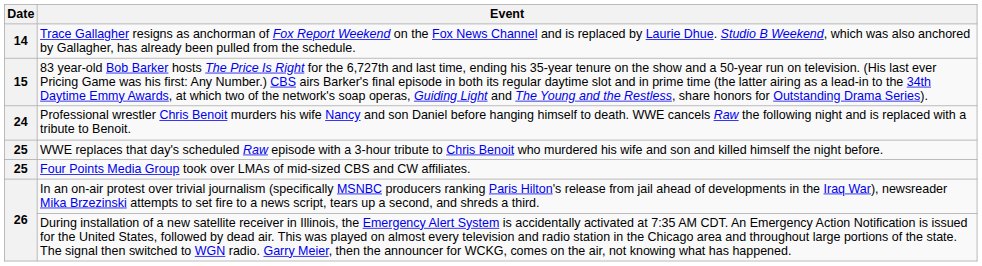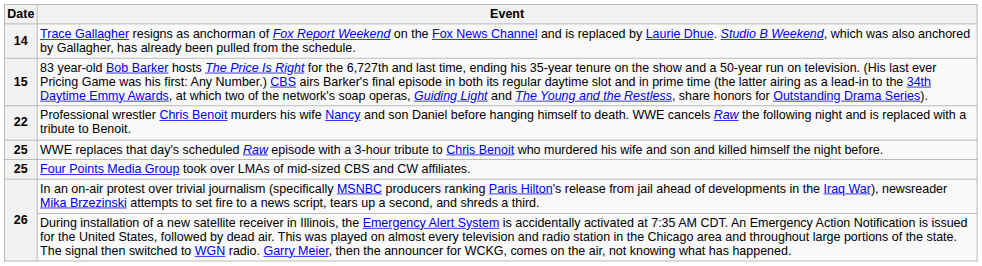row 4 | Date: 24 -> 22
